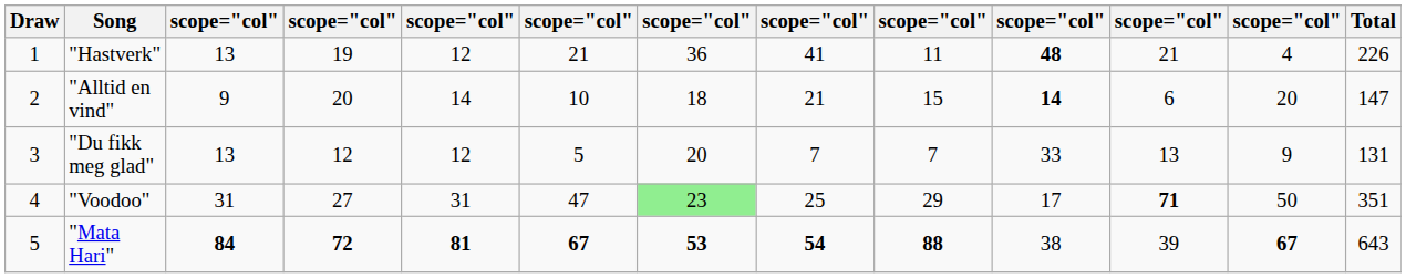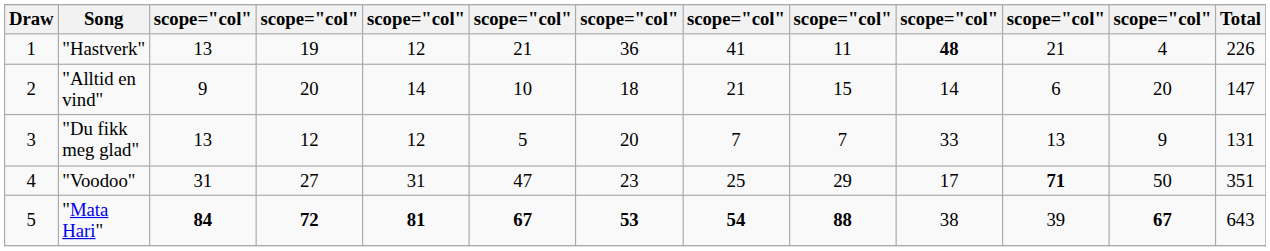"Alltid en vind" | column 10: bold -> normal
"Voodoo" | column 7: lightgreen background -> no background
